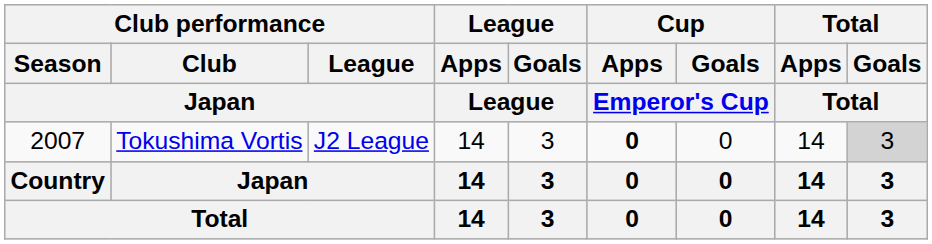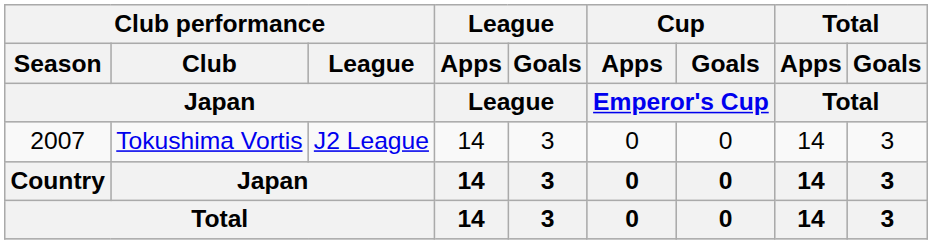Tokushima Vortis | Cup / Apps / Emperor's Cup: bold -> normal
Tokushima Vortis | Total / Goals / Total: lightgrey background -> no background
